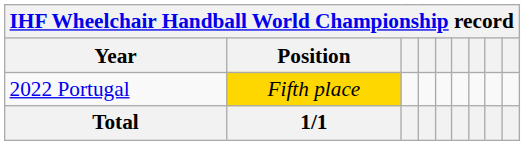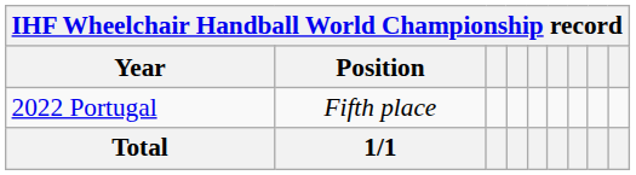2022 Portugal | Position: gold background -> no background
